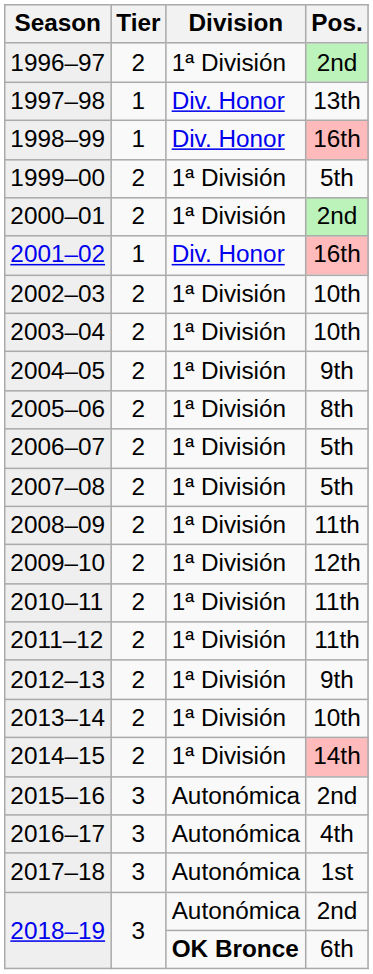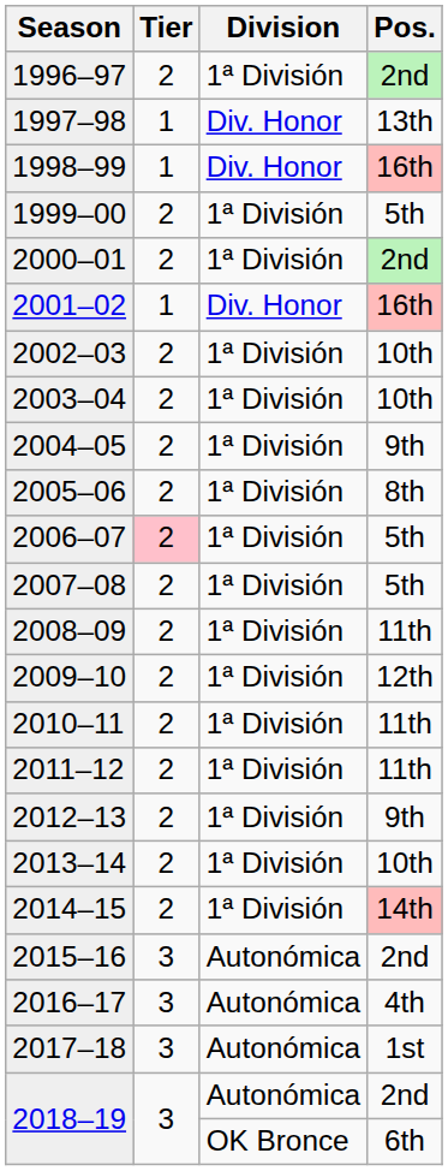2006–07 | Tier: no background -> pink background
2018–19 / 6th | Division: bold -> normal
